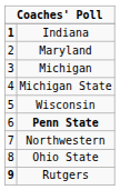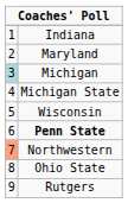Indiana | column 1: bold -> normal
Michigan | column 1: no background -> lightblue background
Northwestern | column 1: no background -> lightsalmon background
Rutgers | column 1: bold -> normal
